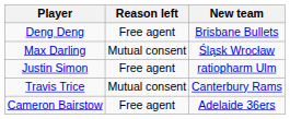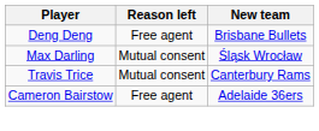- row: Justin Simon | Free agent | ratiopharm Ulm
